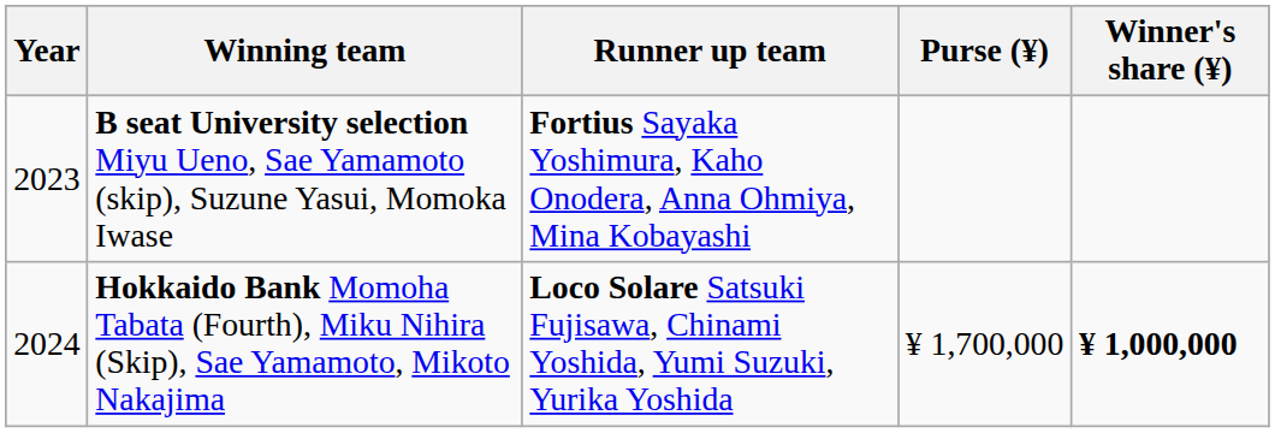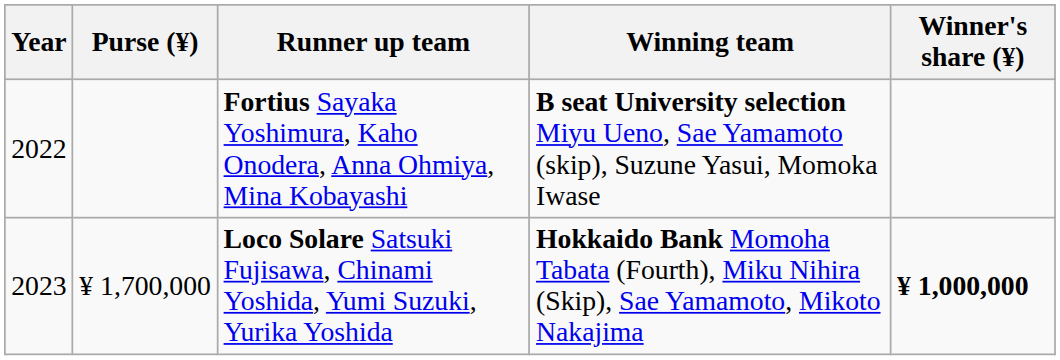columns swapped: Winning team <-> Purse (¥)
row 2 | Year: 2023 -> 2022
row 3 | Year: 2024 -> 2023
